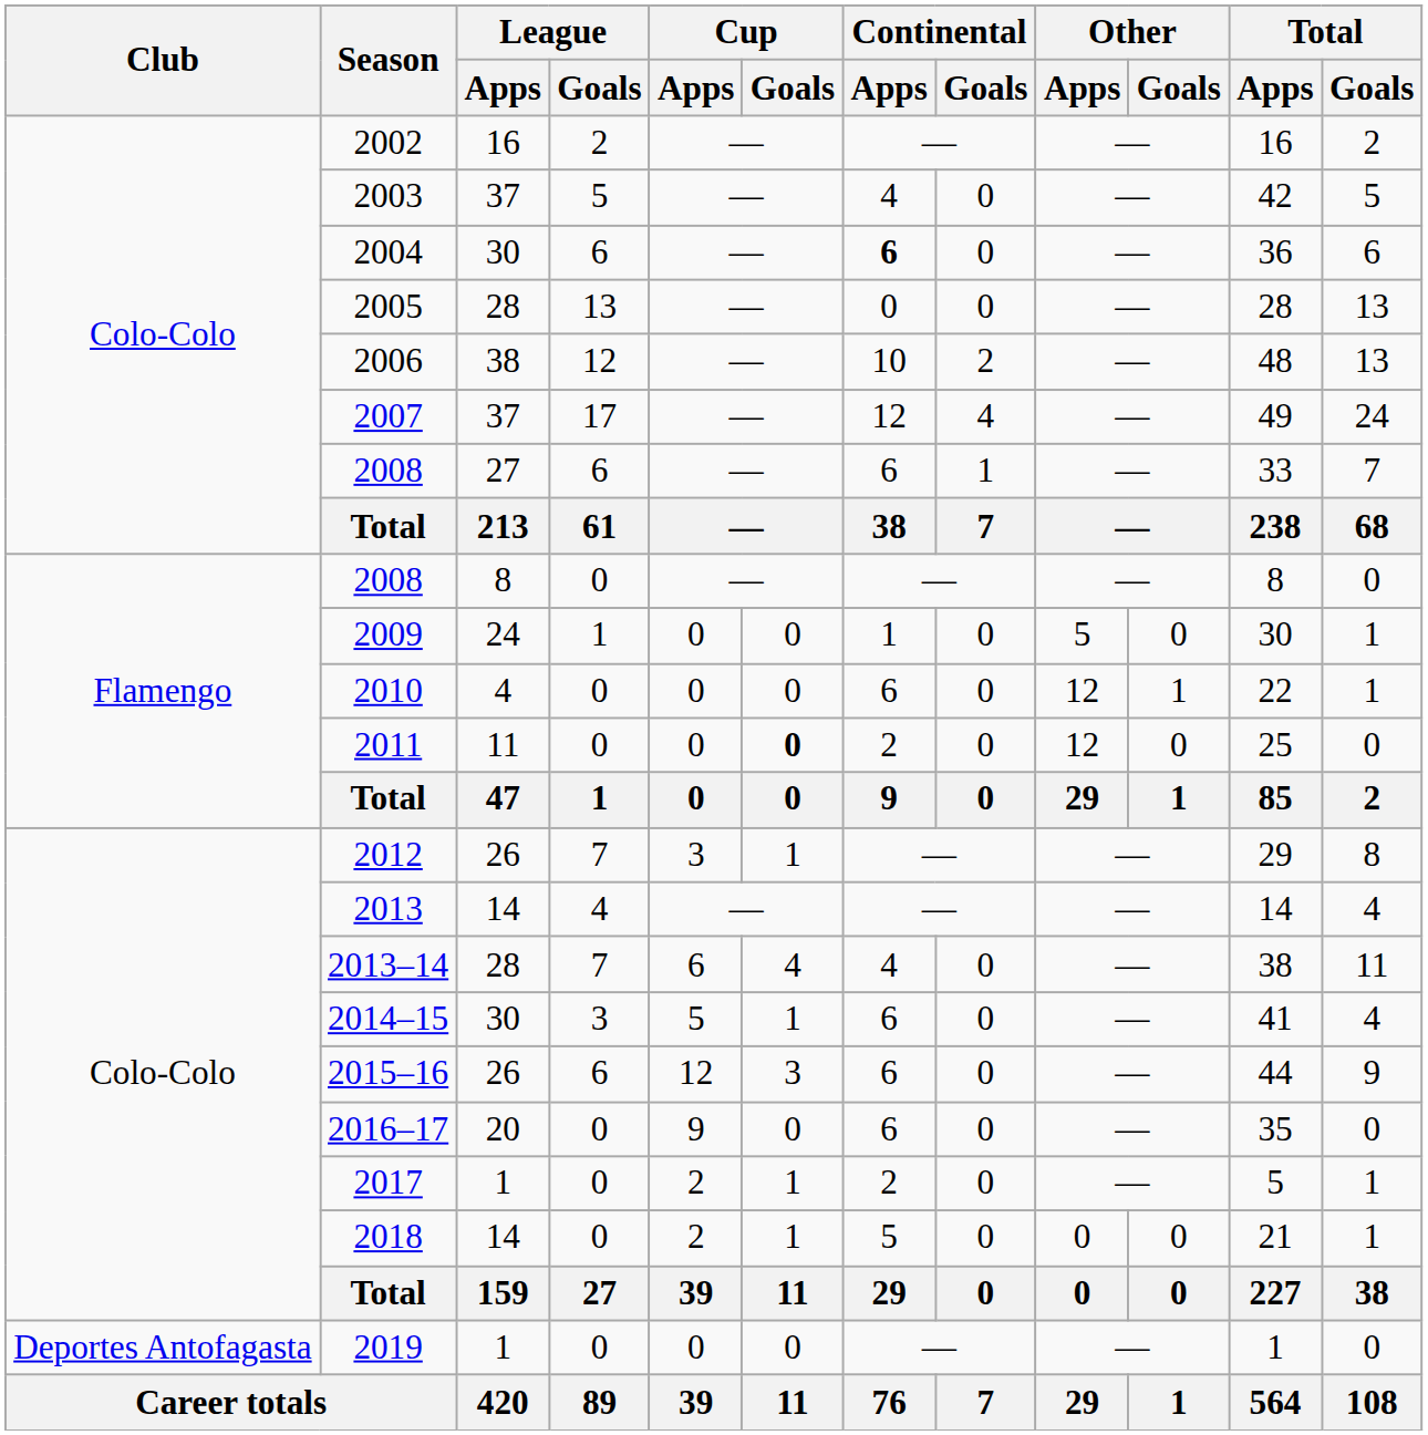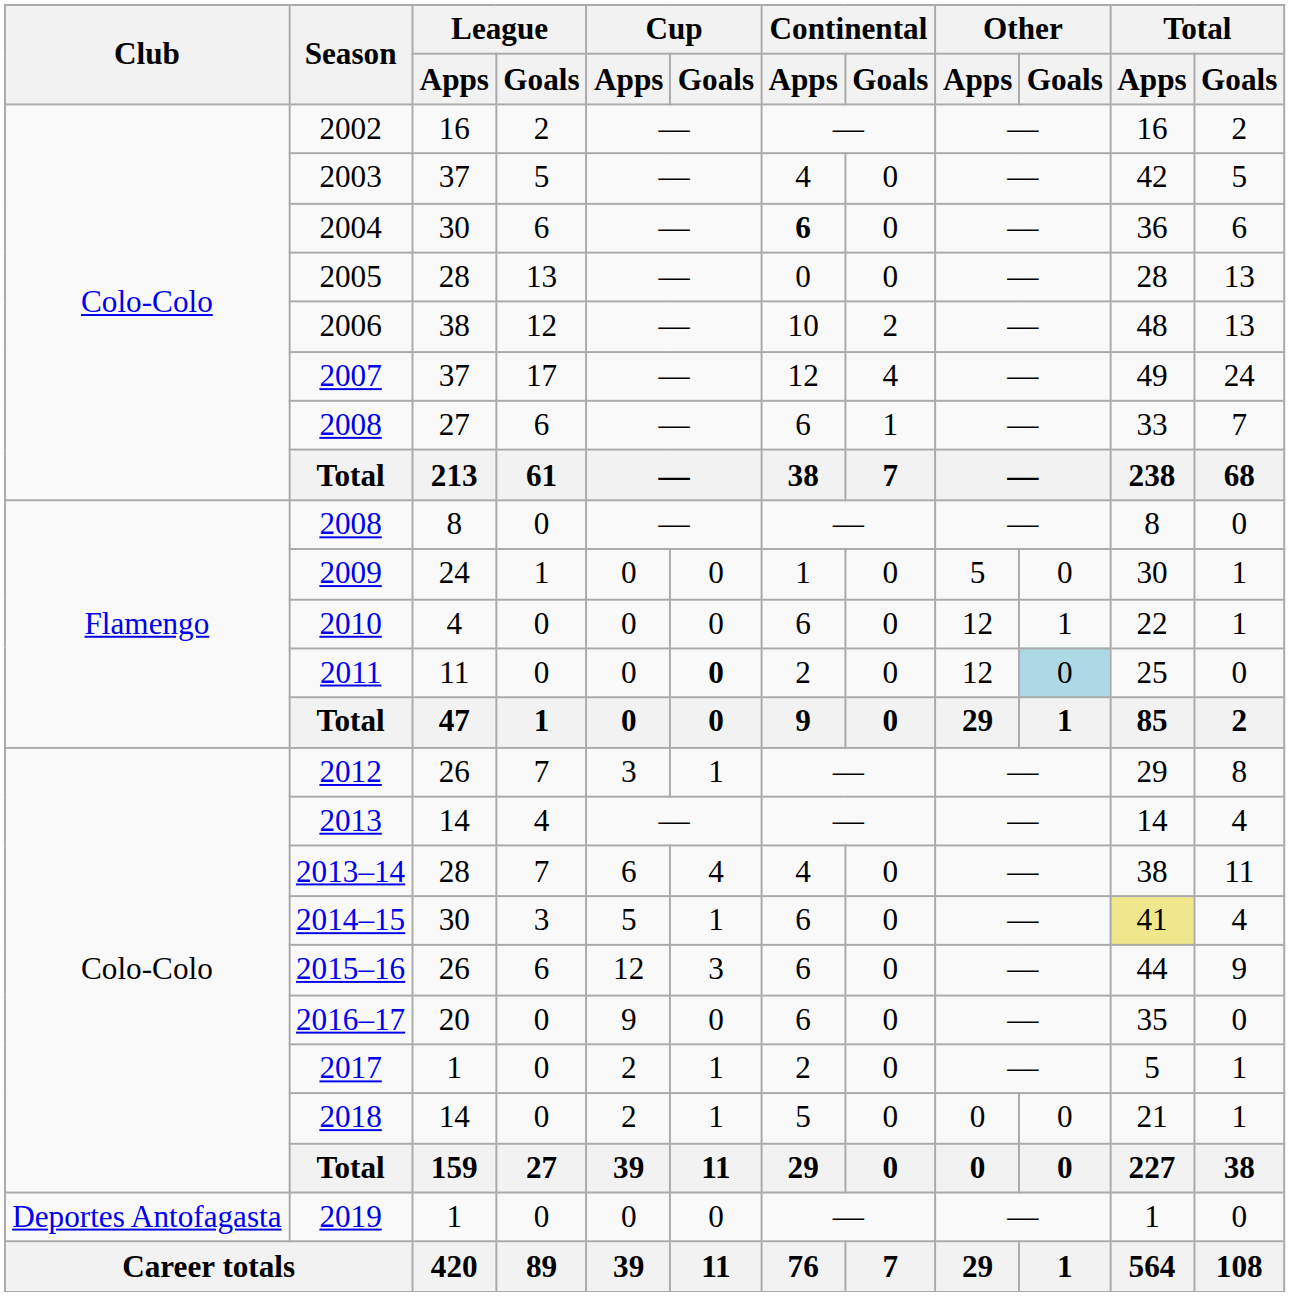2011 | Other / Goals: no background -> lightblue background
2014–15 | Total / Apps: no background -> khaki background
